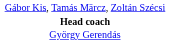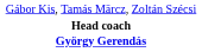row 3 | column 1: normal -> bold
